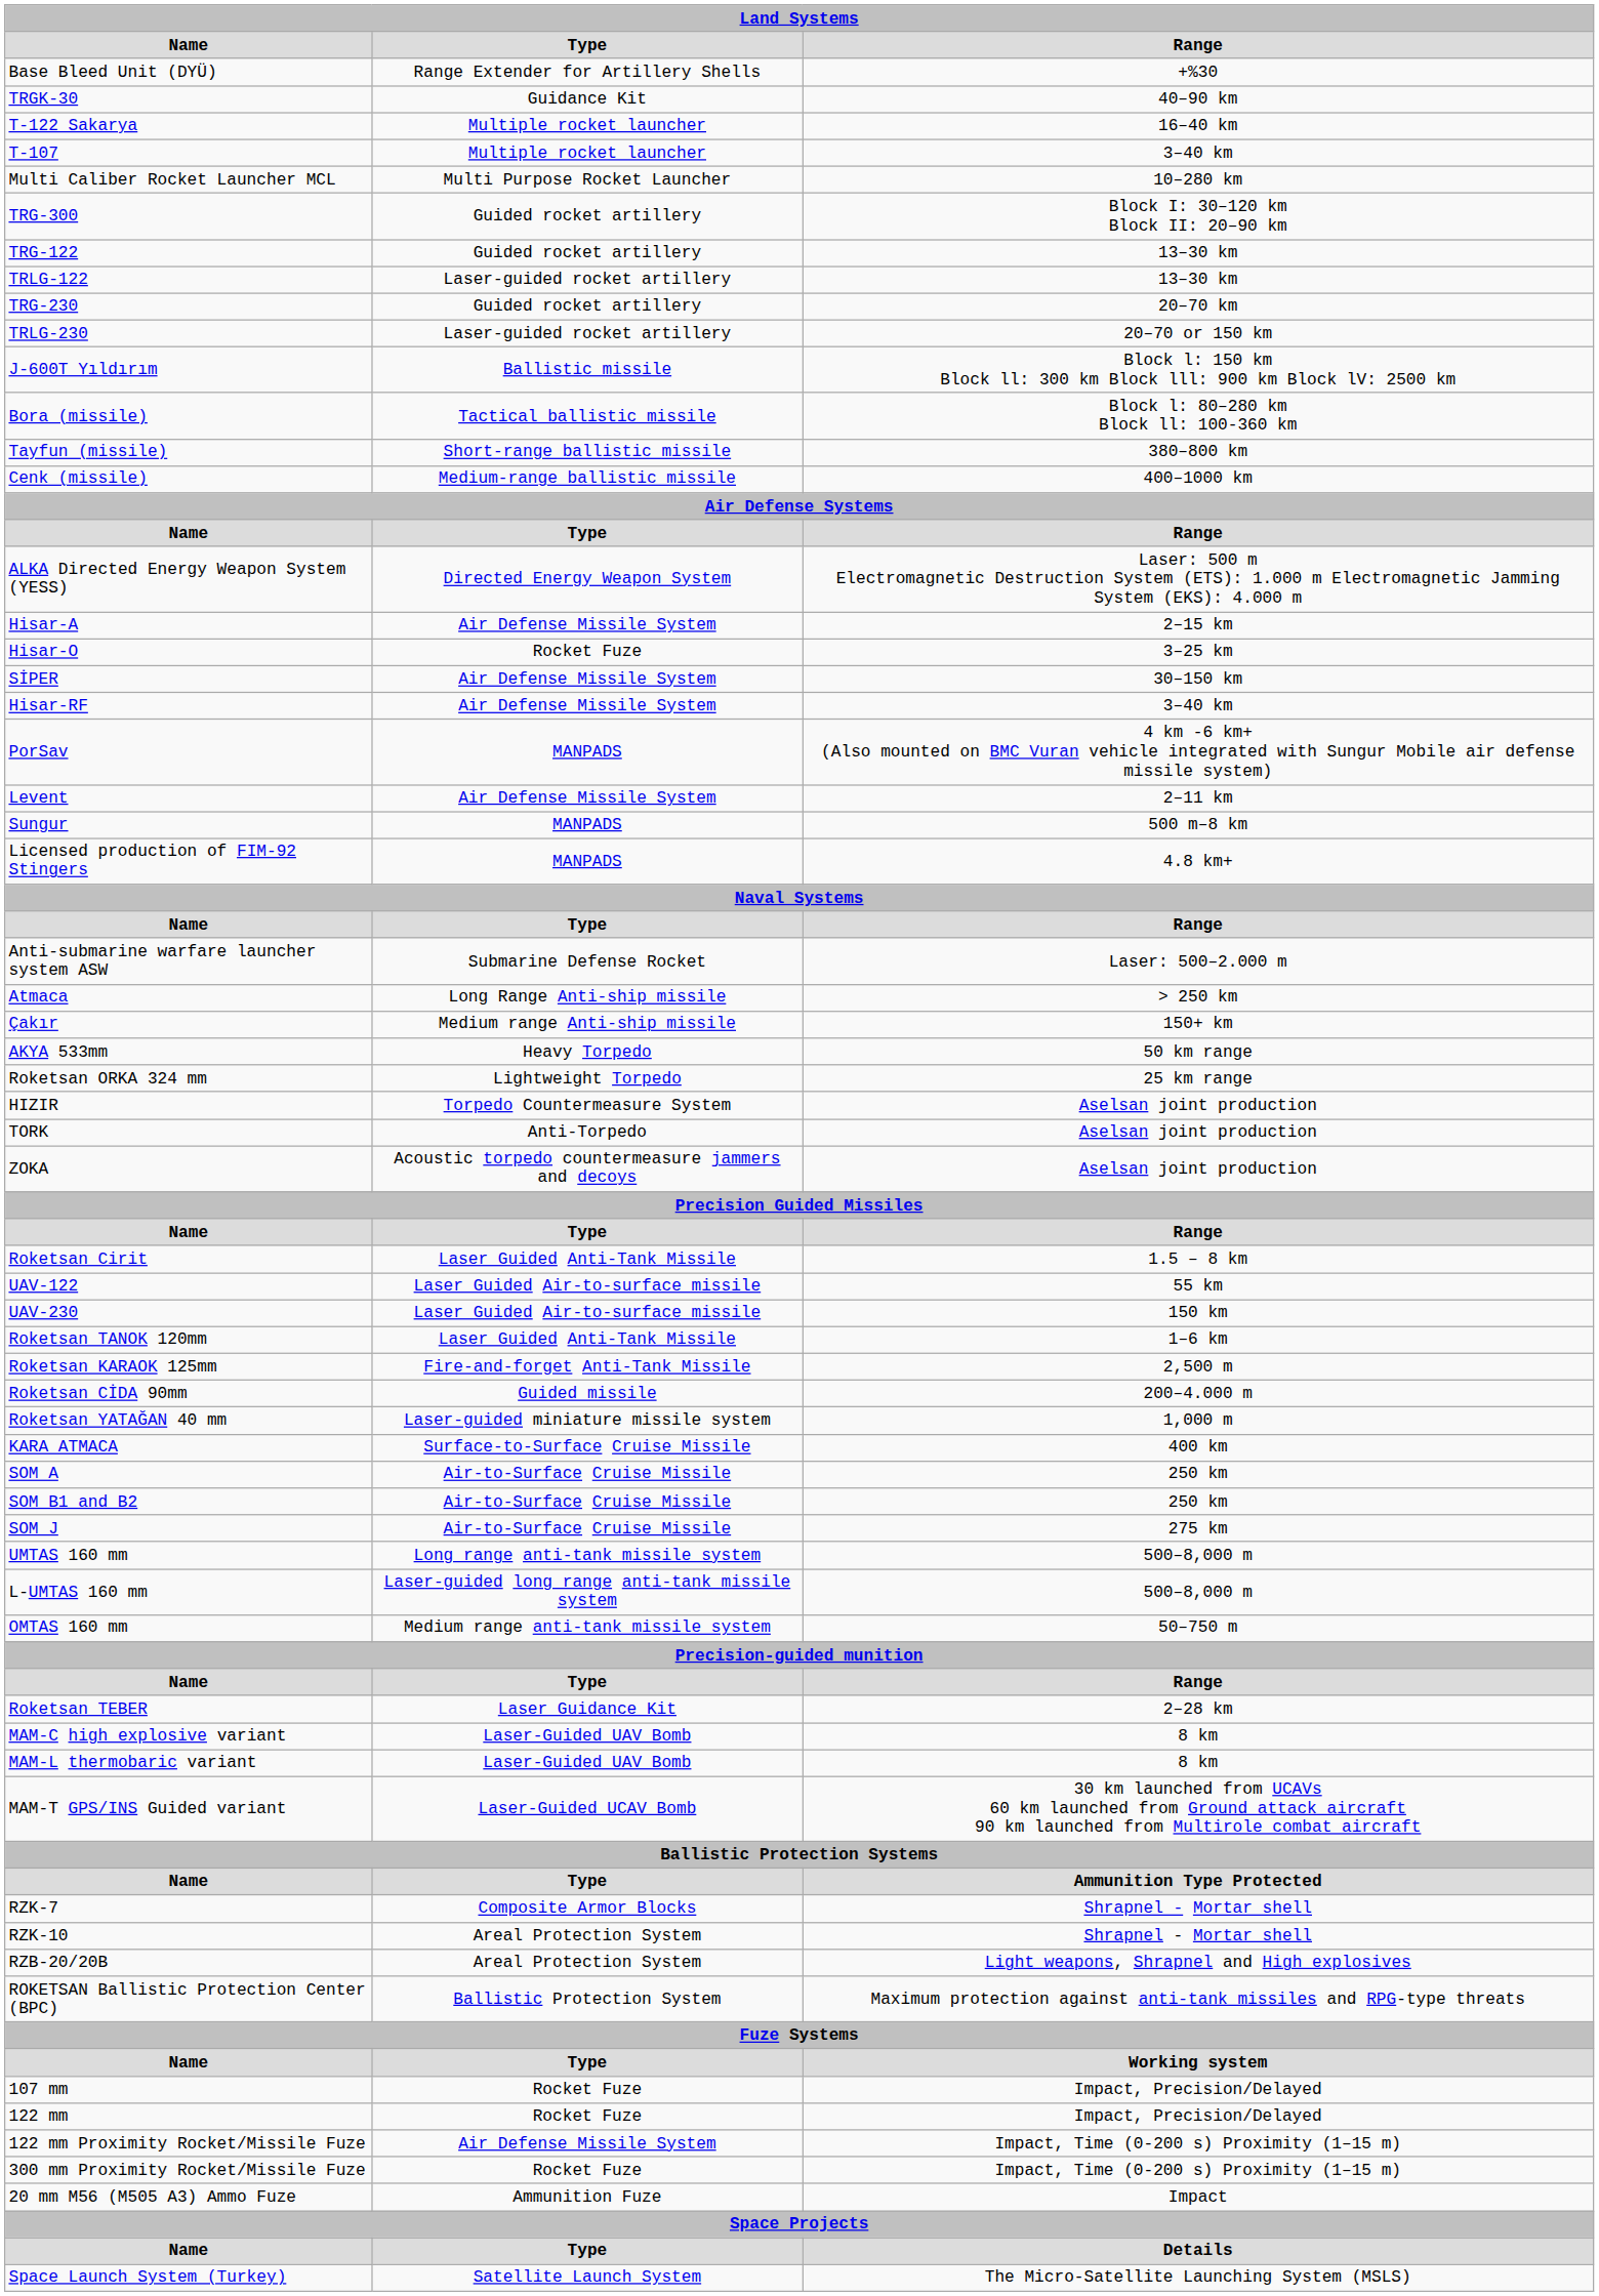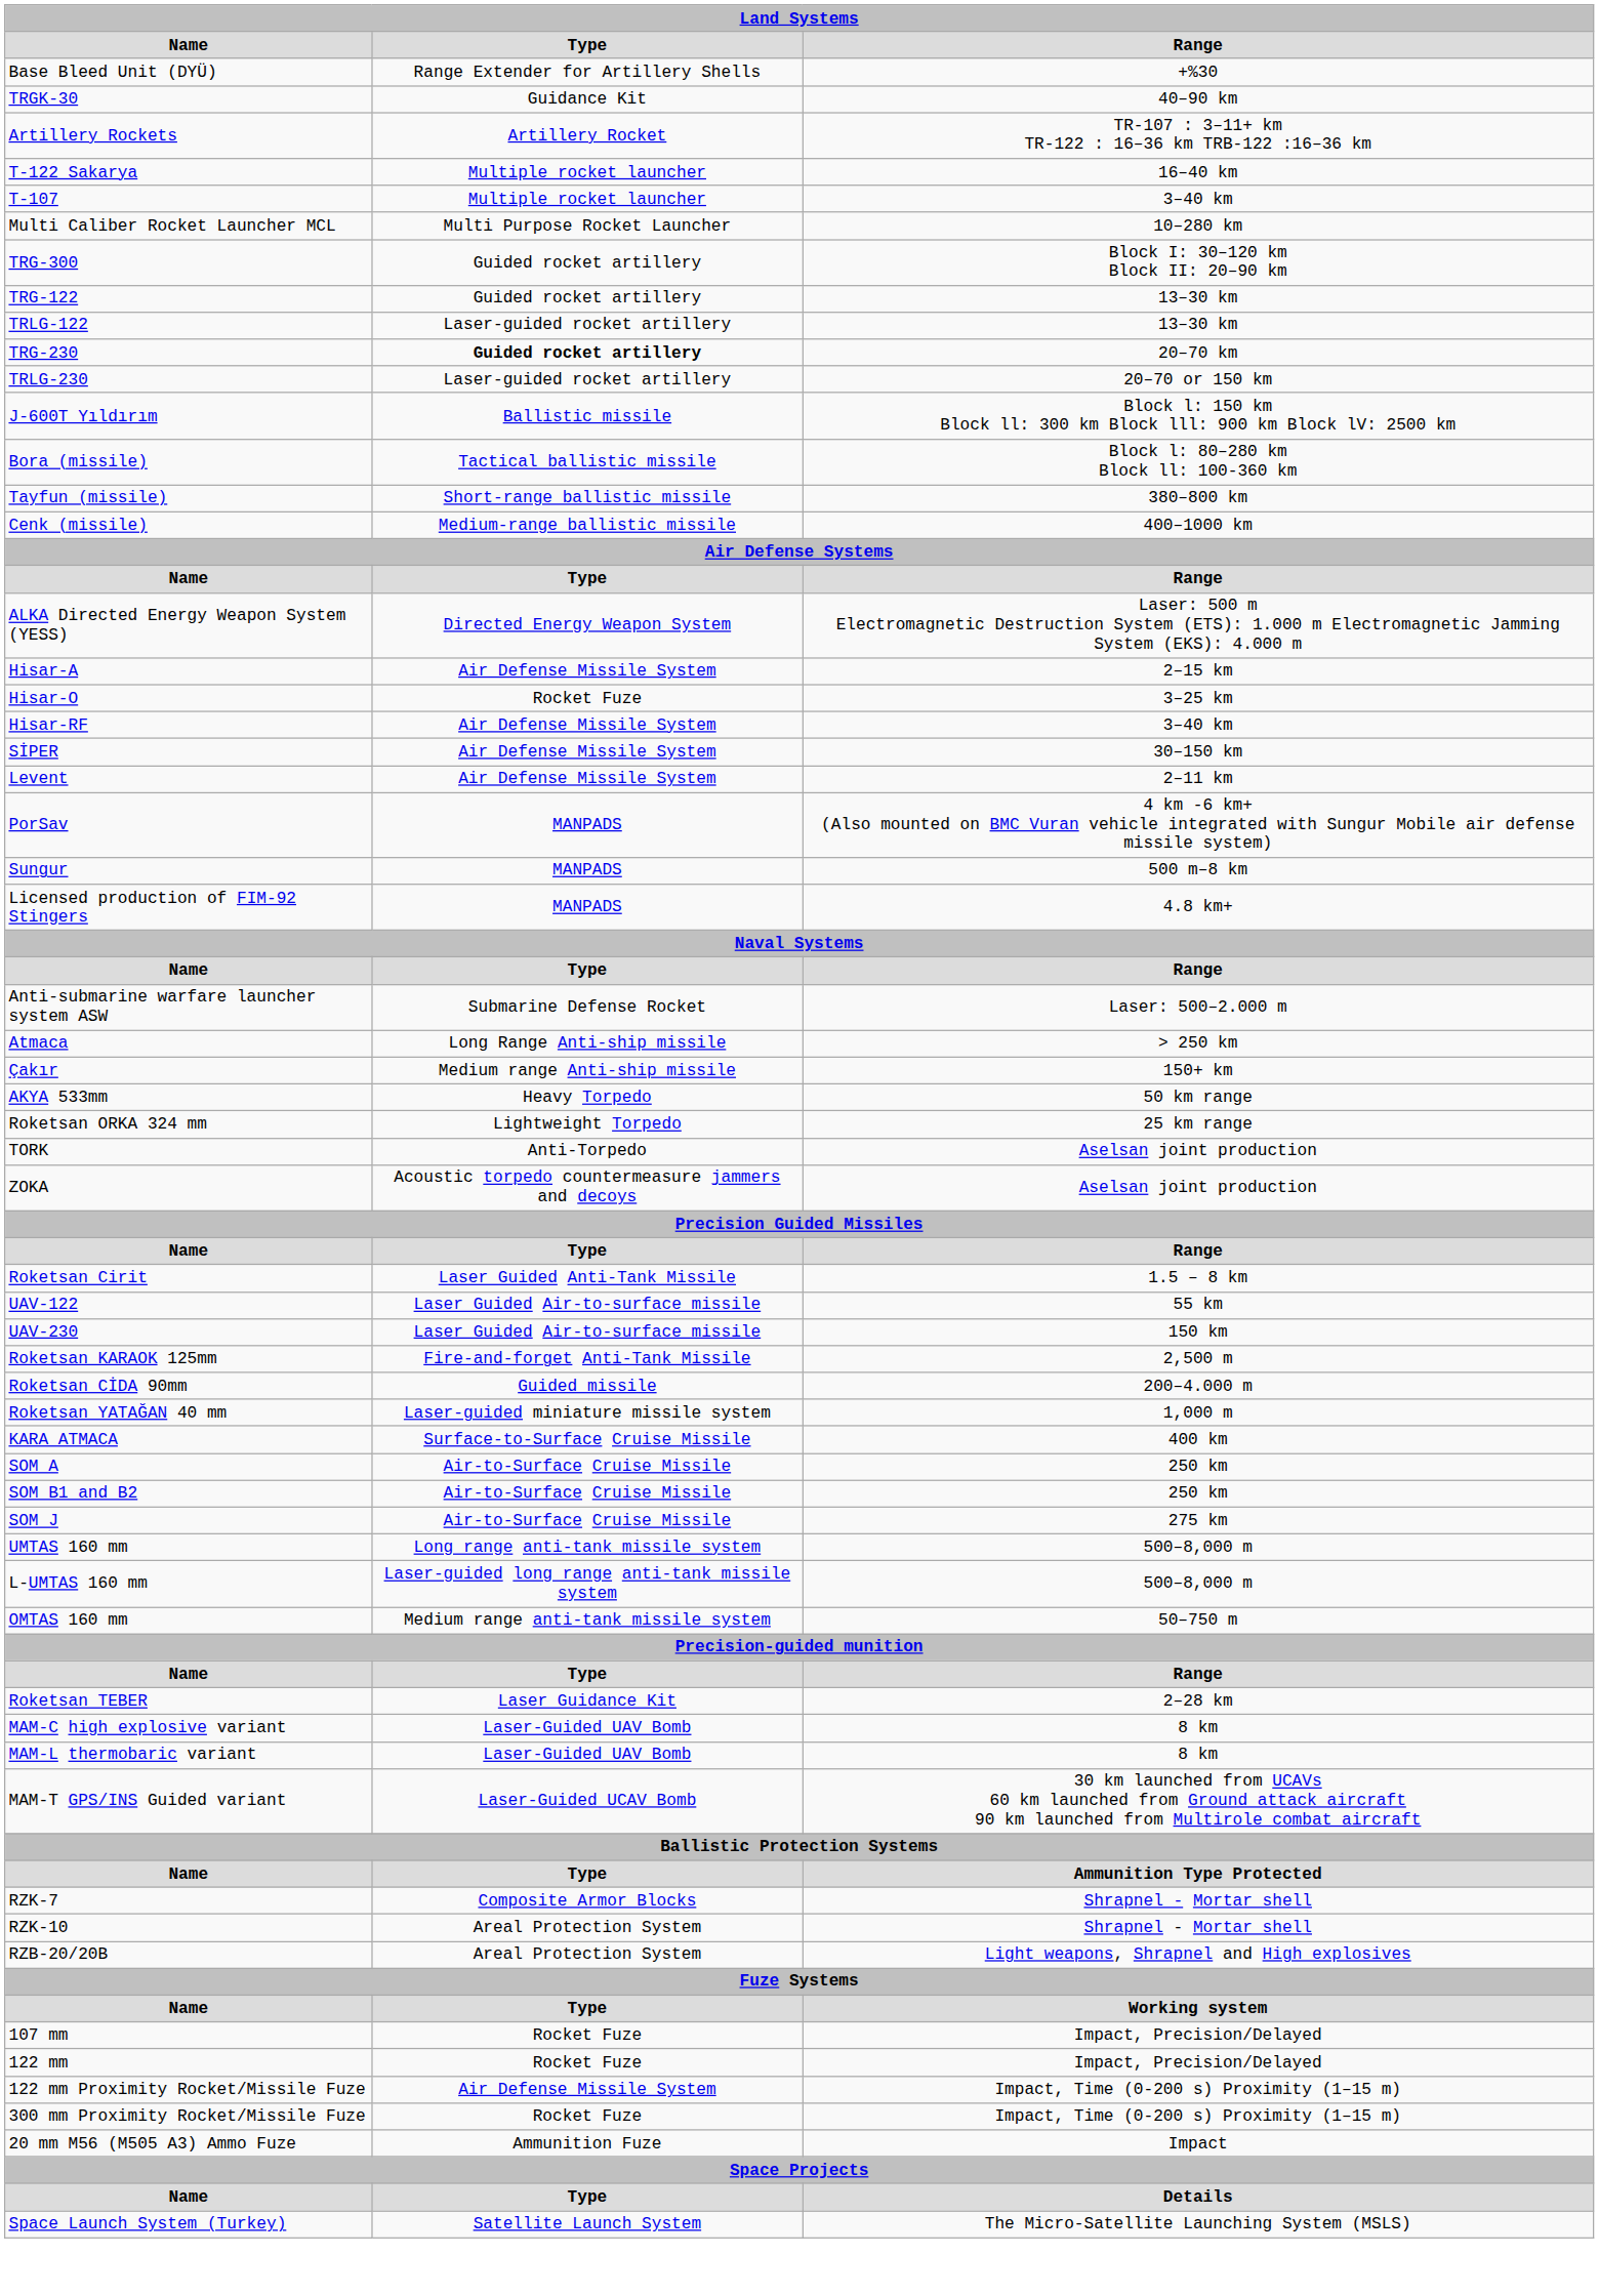+ row: Artillery Rockets | Artillery Rocket | TR-107 : 3–11+ km TR-122 : 16–36 km TRB-122 :16–36 km
TRG-230 | Type: normal -> bold
rows swapped: Hisar-RF <-> SİPER
rows swapped: Levent <-> PorSav
- row: HIZIR | Torpedo Countermeasure System | Aselsan joint production
- row: Roketsan TANOK 120mm | Laser Guided Anti-Tank Missile | 1–6 km
- row: ROKETSAN Ballistic Protection Center (BPC) | Ballistic Protection System | Maximum protection against anti-tank missiles and RPG-type threats
